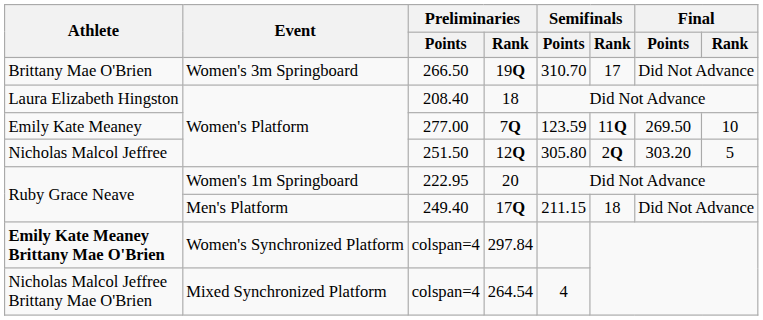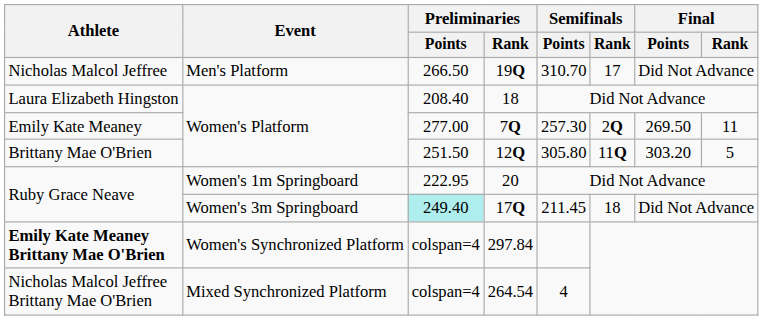19Q | Athlete: Brittany Mae O'Brien -> Nicholas Malcol Jeffree
19Q | Event: Women's 3m Springboard -> Men's Platform
7Q | Semifinals / Points: 123.59 -> 257.30
7Q | Semifinals / Rank: 11Q -> 2Q
7Q | Final / Rank: 10 -> 11
12Q | Athlete: Nicholas Malcol Jeffree -> Brittany Mae O'Brien
12Q | Semifinals / Rank: 2Q -> 11Q
17Q | Event: Men's Platform -> Women's 3m Springboard
17Q | Preliminaries / Points: no background -> paleturquoise background
17Q | Semifinals / Points: 211.15 -> 211.45
